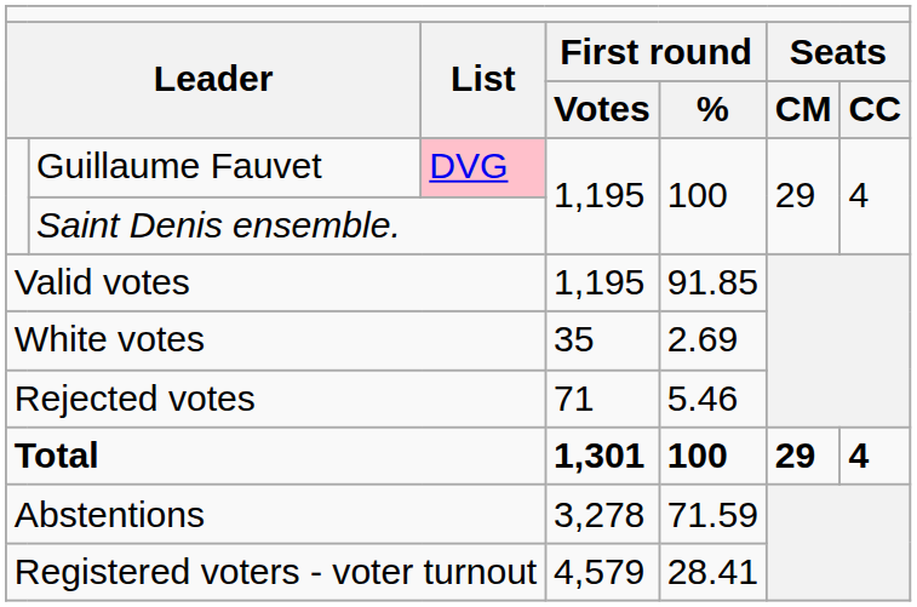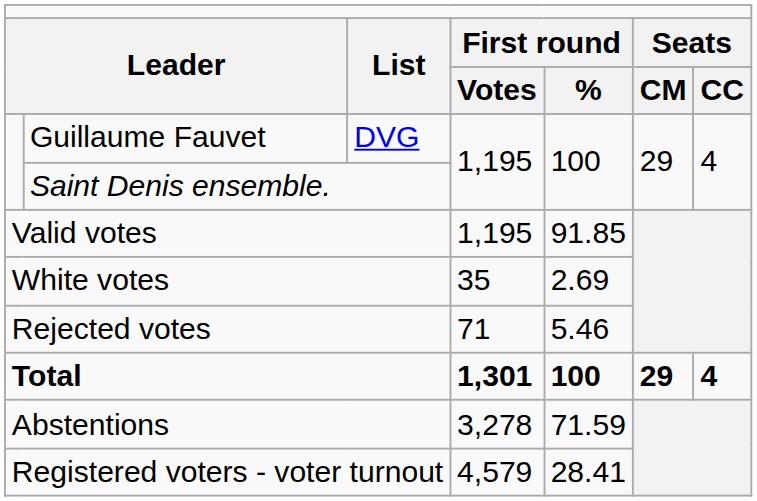Guillaume Fauvet | column 3: pink background -> no background
